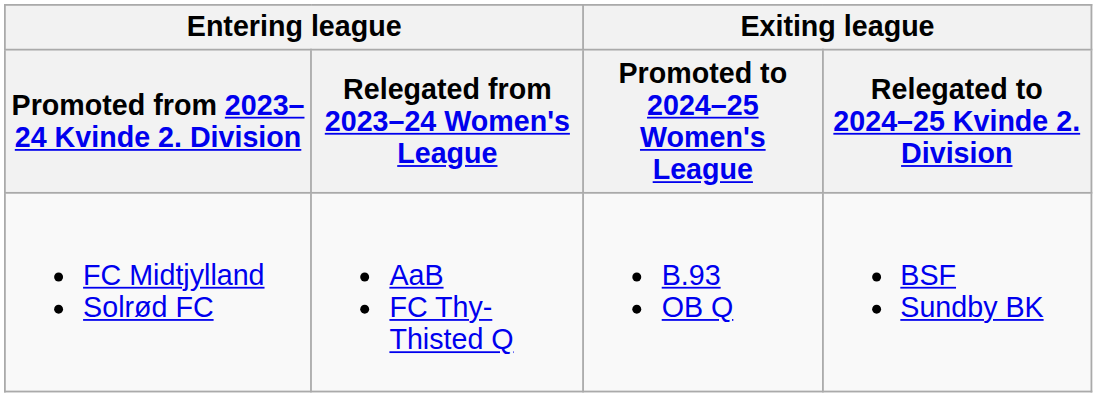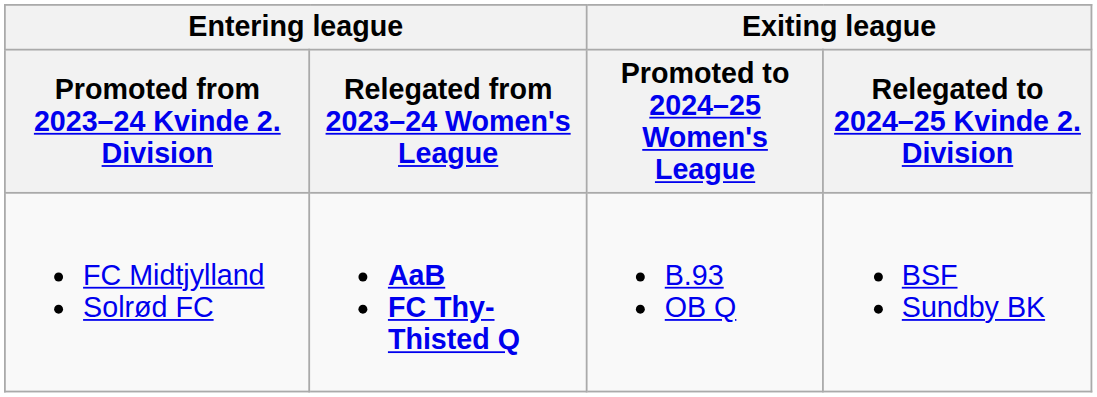FC Midtjylland Solrød FC | Entering league / Relegated from 2023–24 Women's League: normal -> bold
